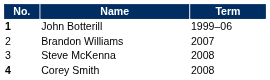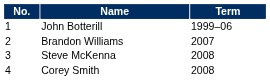John Botterill | No.: bold -> normal
Corey Smith | No.: bold -> normal
